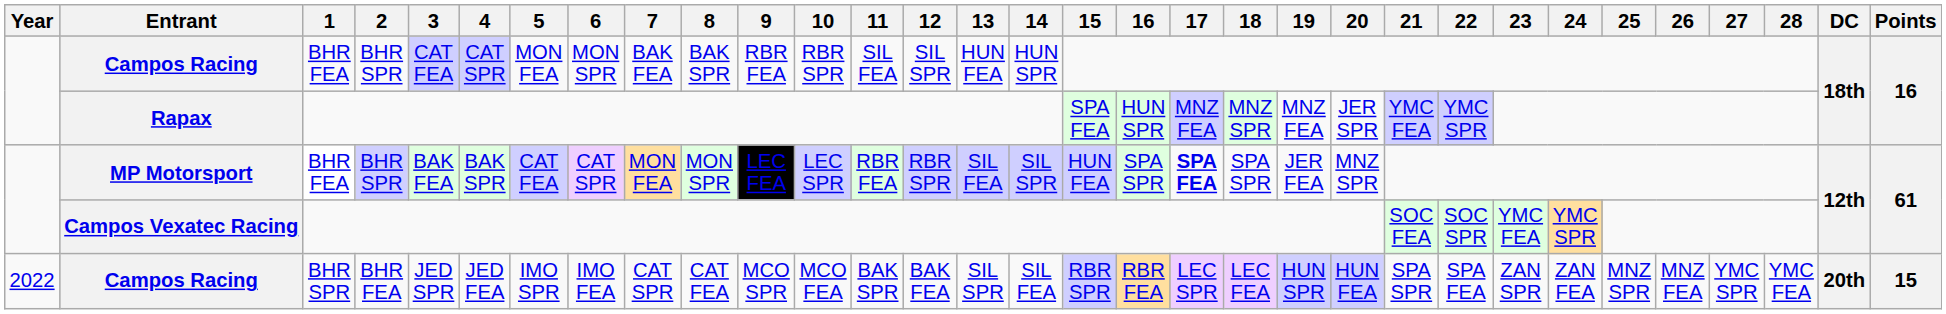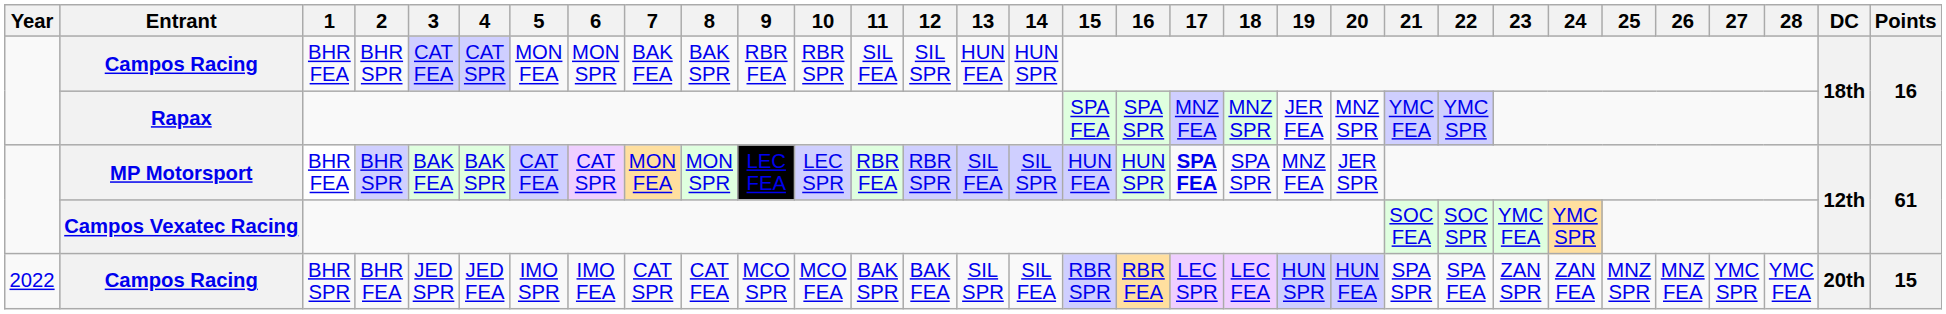Rapax | 16: HUN SPR -> SPA SPR
Rapax | 19: MNZ FEA -> JER FEA
Rapax | 20: JER SPR -> MNZ SPR
MP Motorsport | 16: SPA SPR -> HUN SPR
MP Motorsport | 19: JER FEA -> MNZ FEA
MP Motorsport | 20: MNZ SPR -> JER SPR
